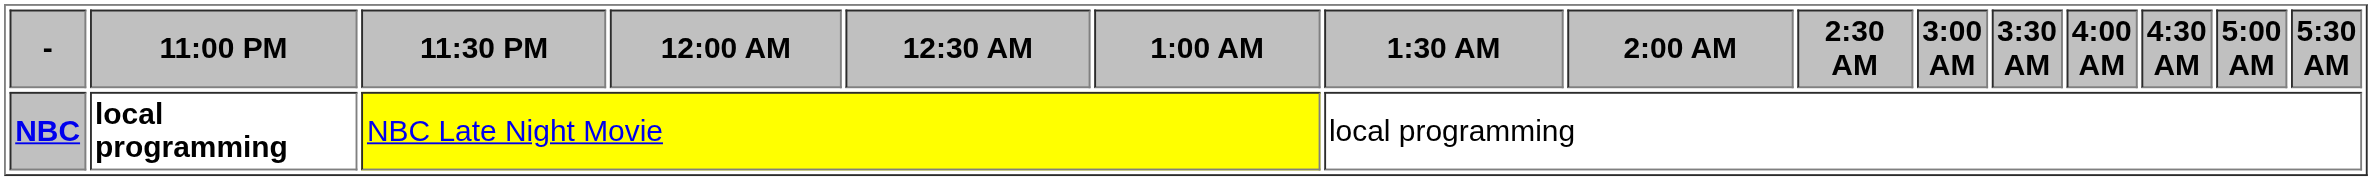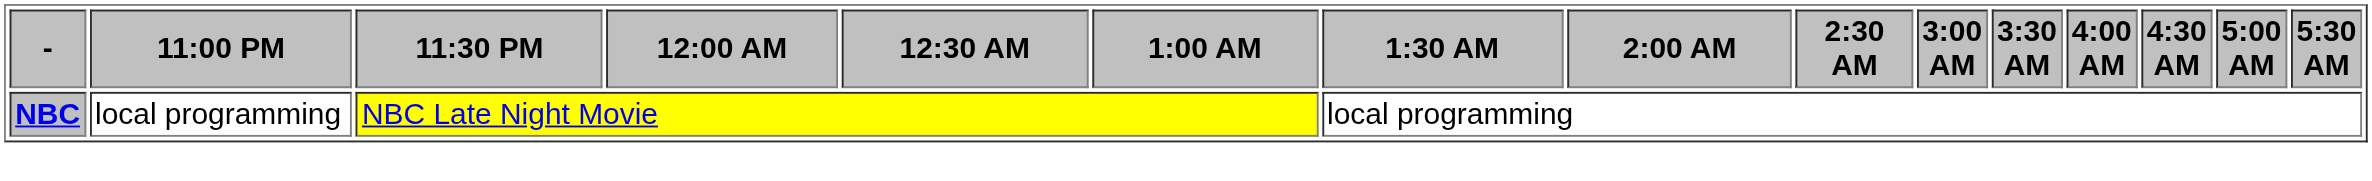NBC | 11:00 PM: bold -> normal
